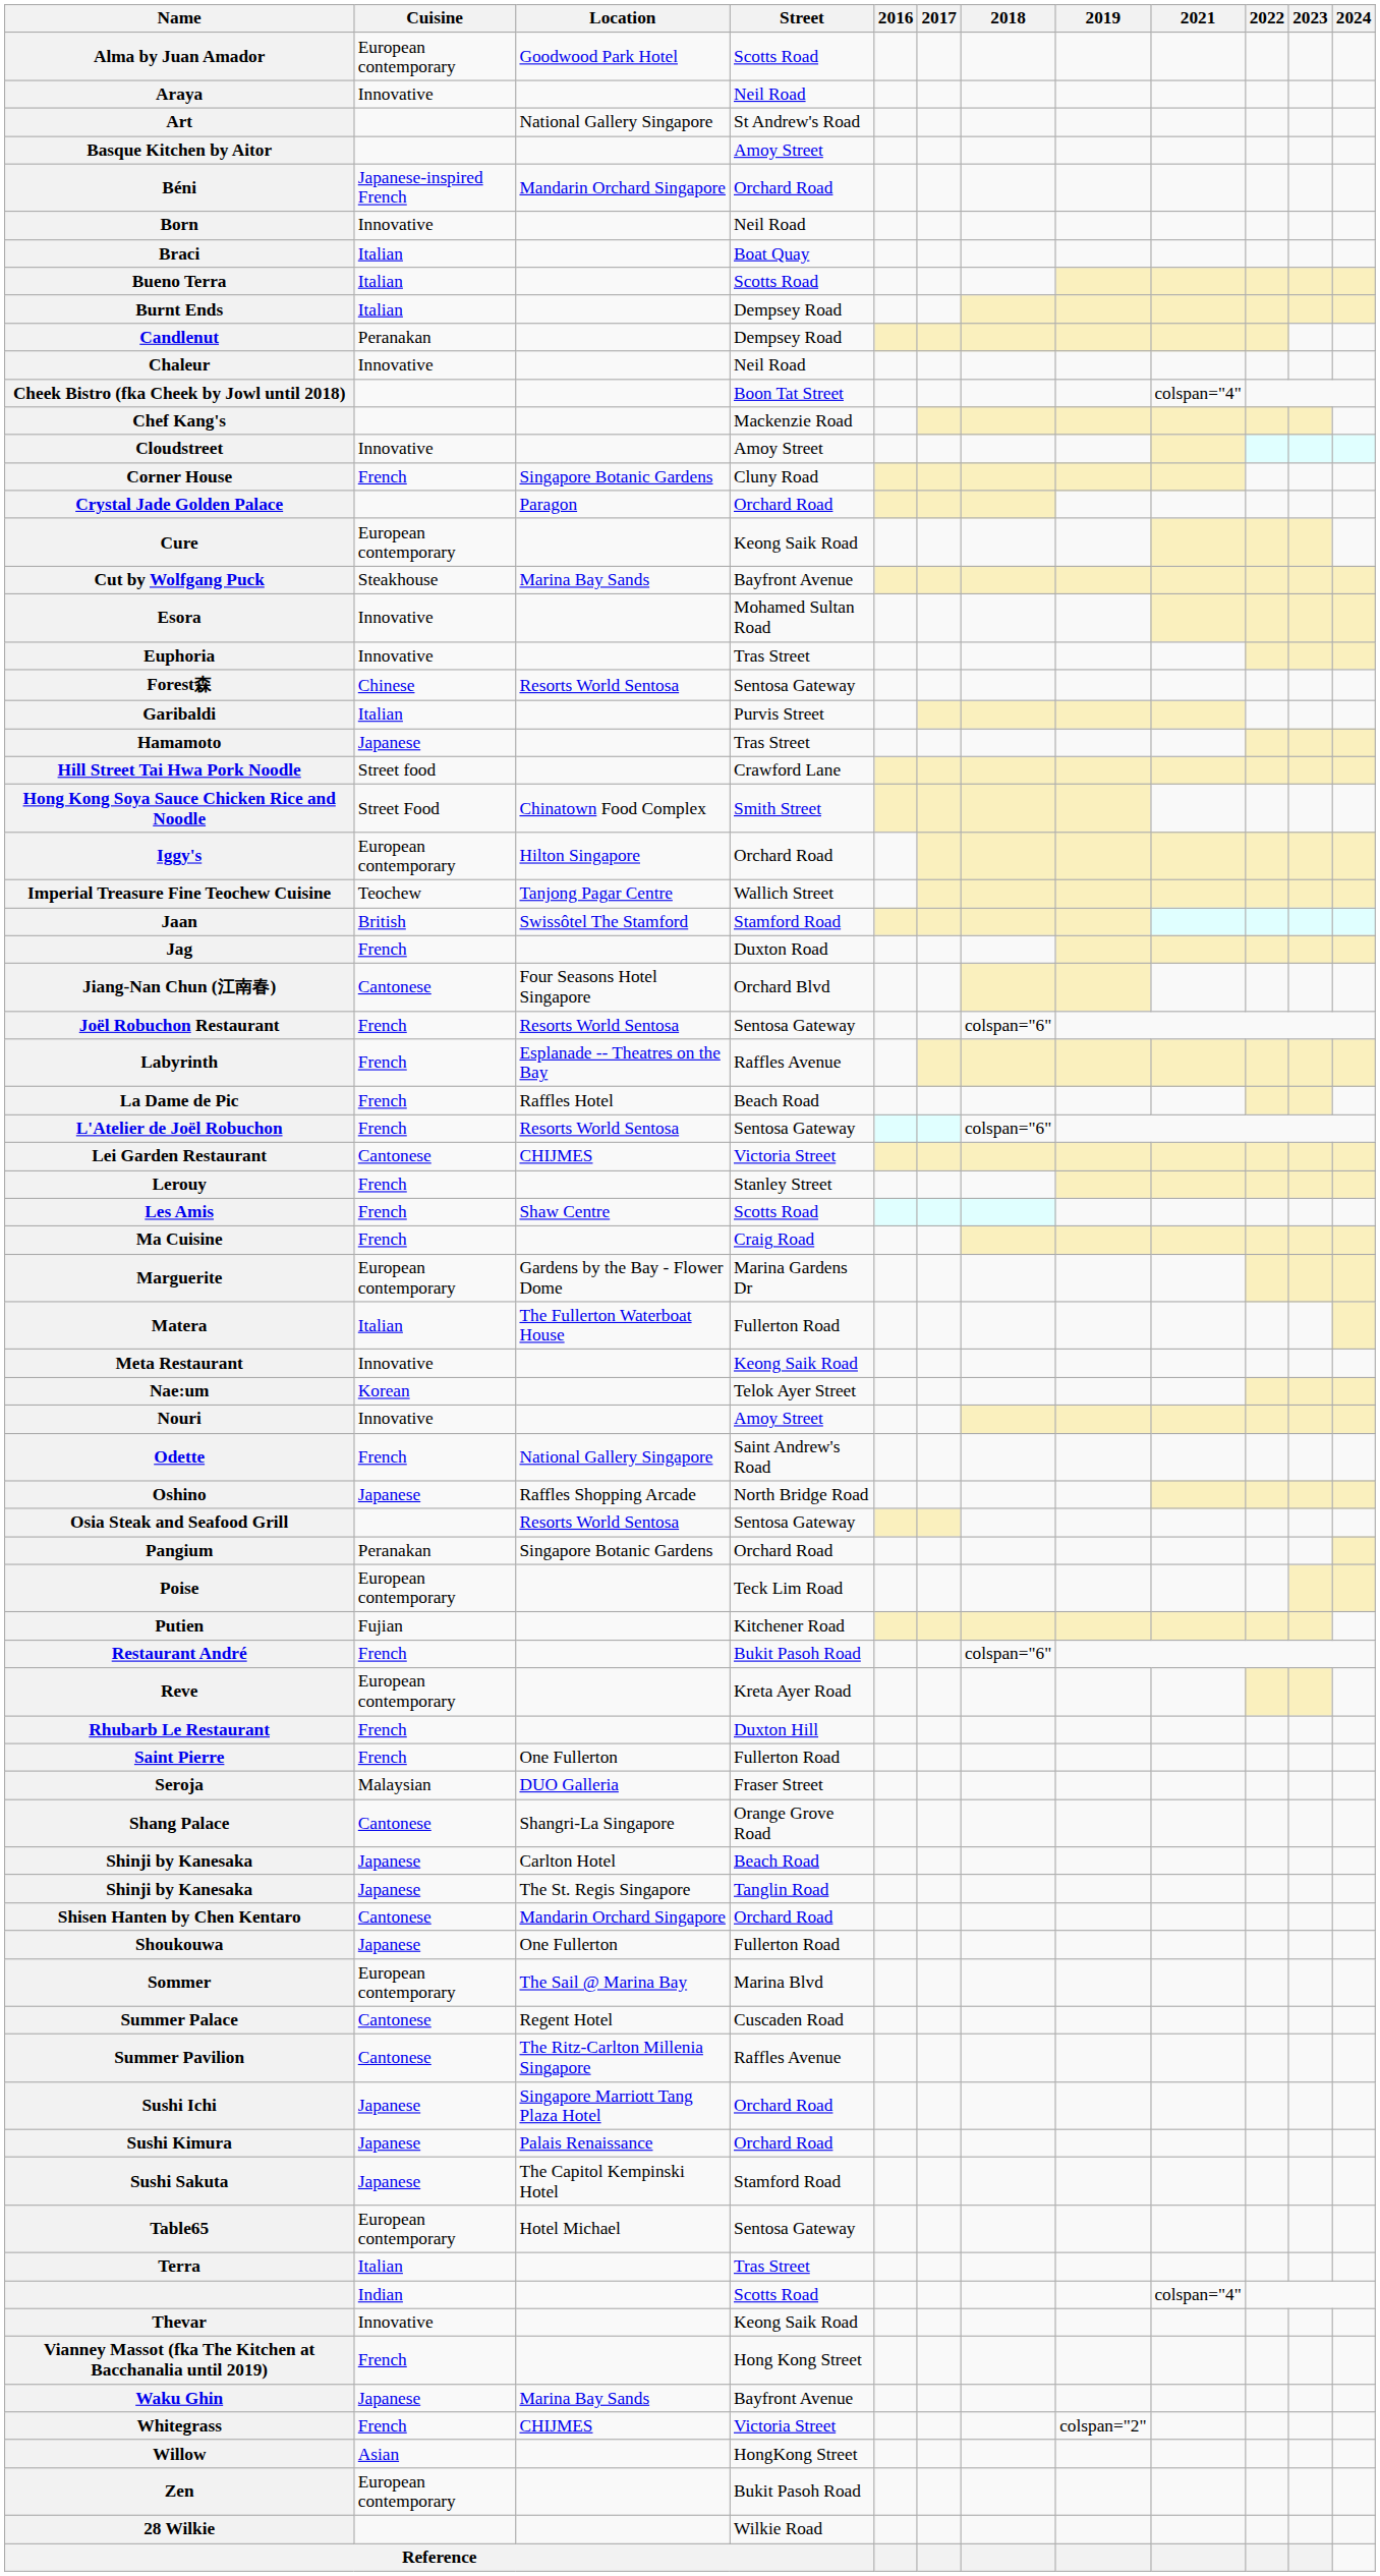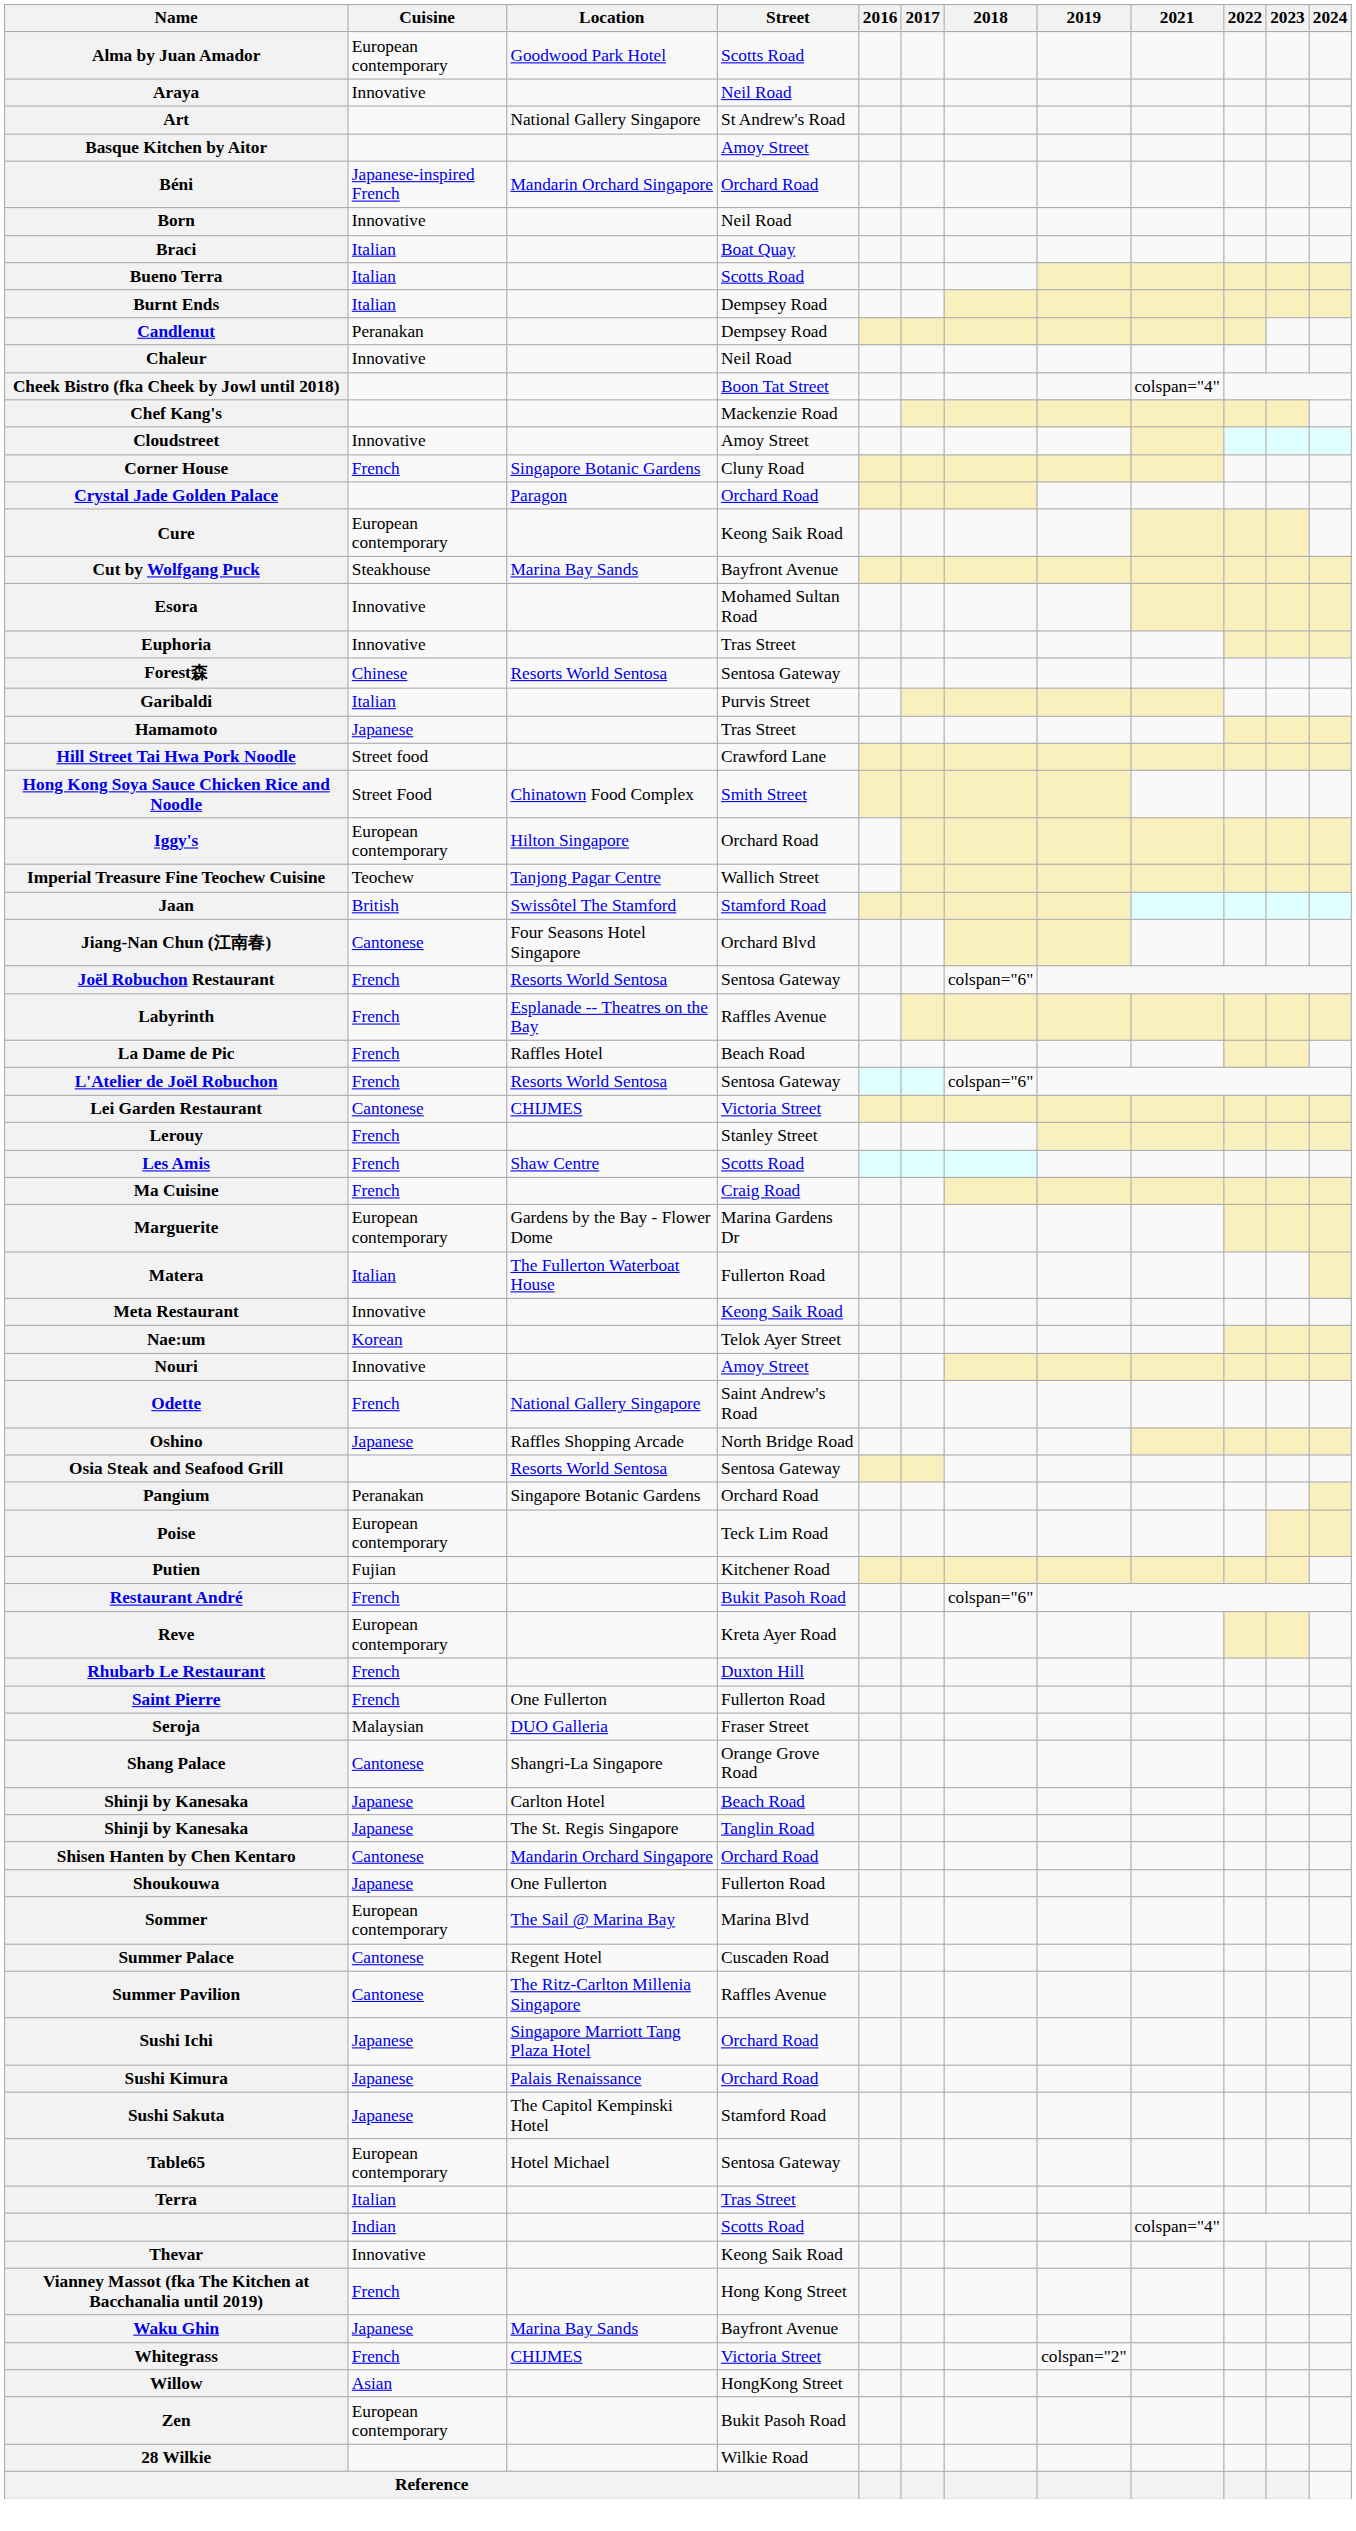- row: Jag | French | Duxton Road
